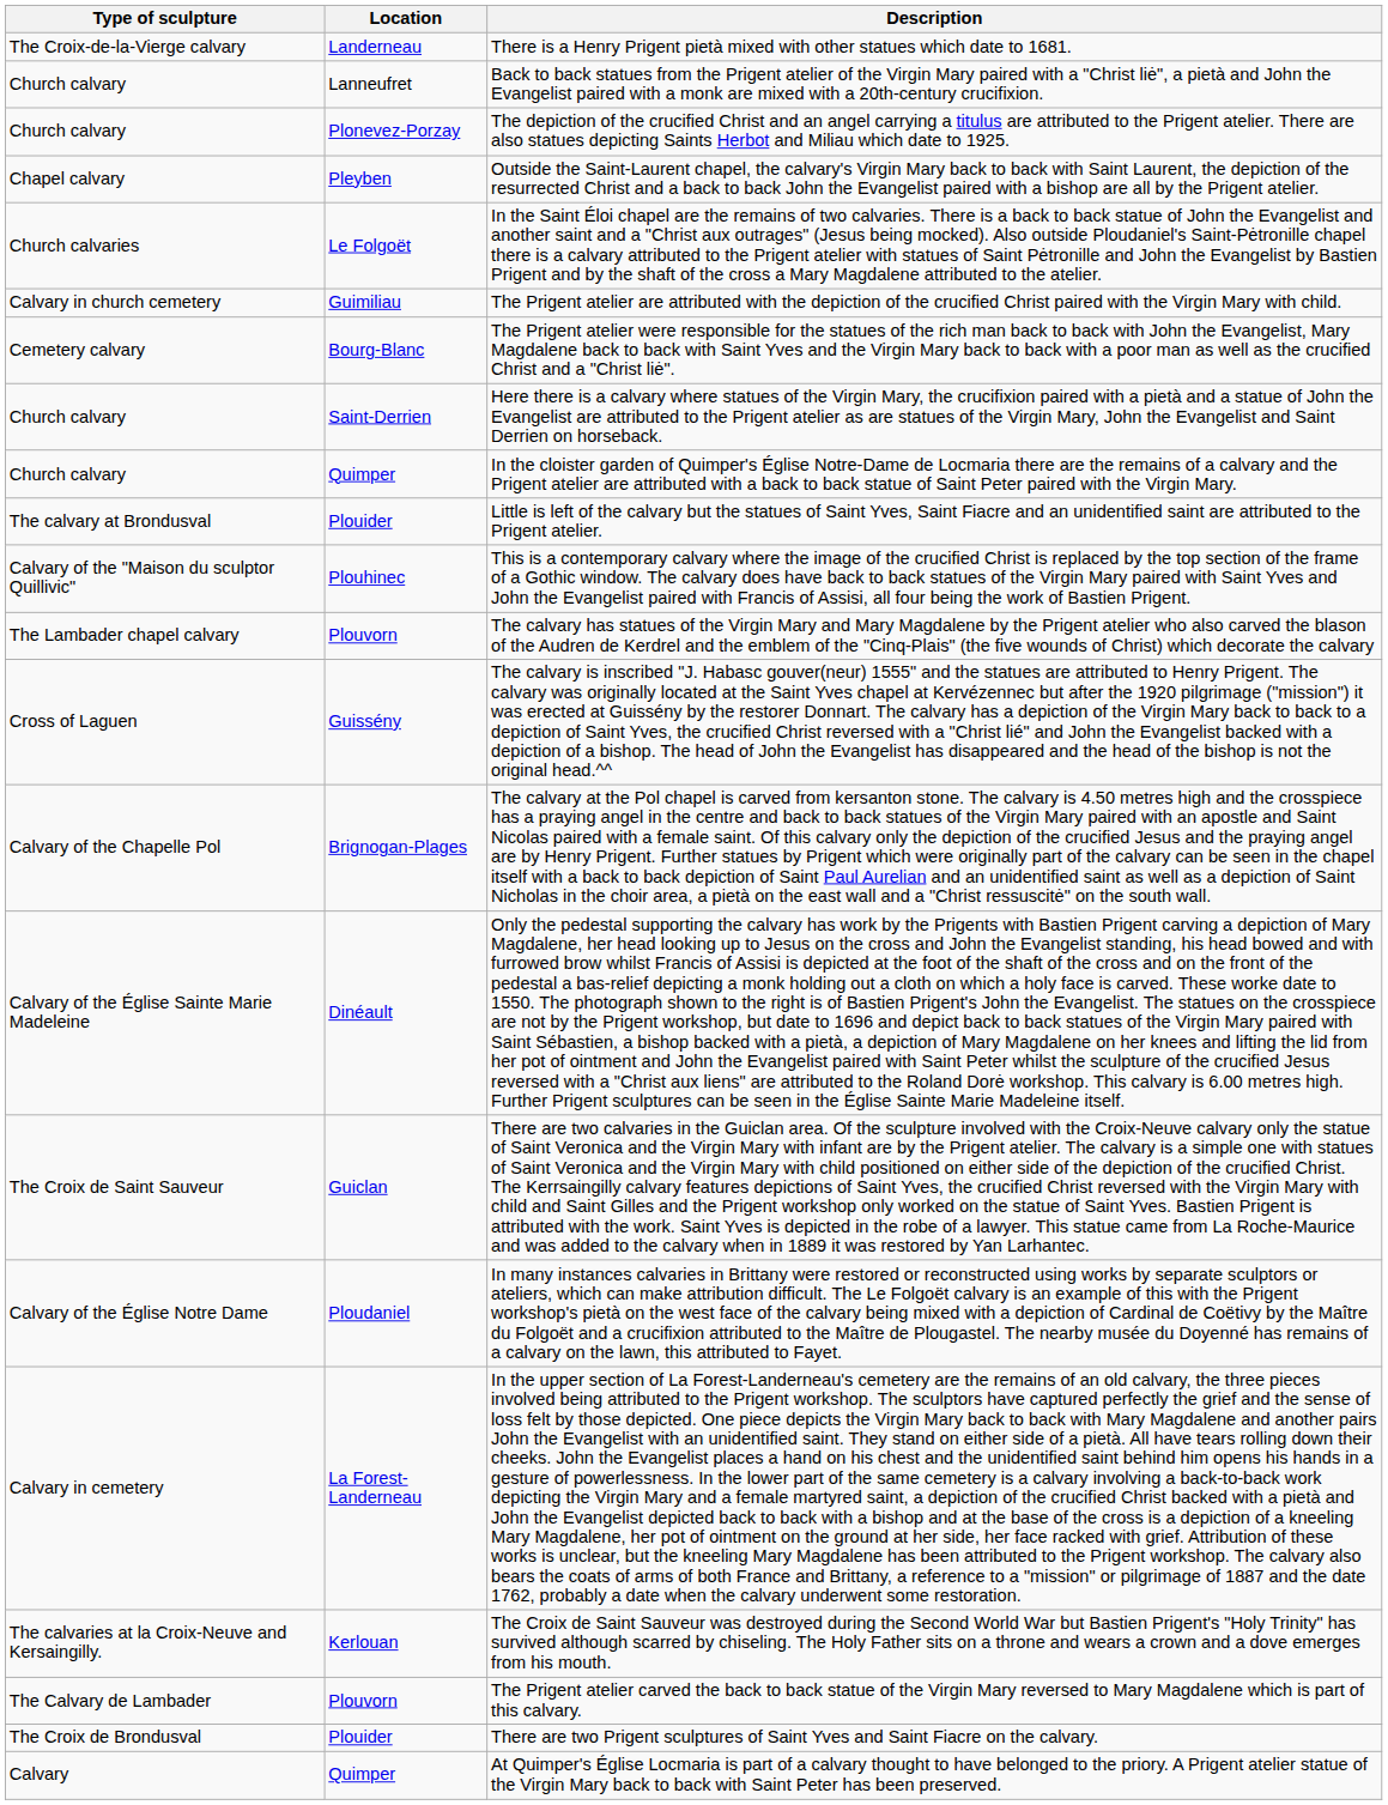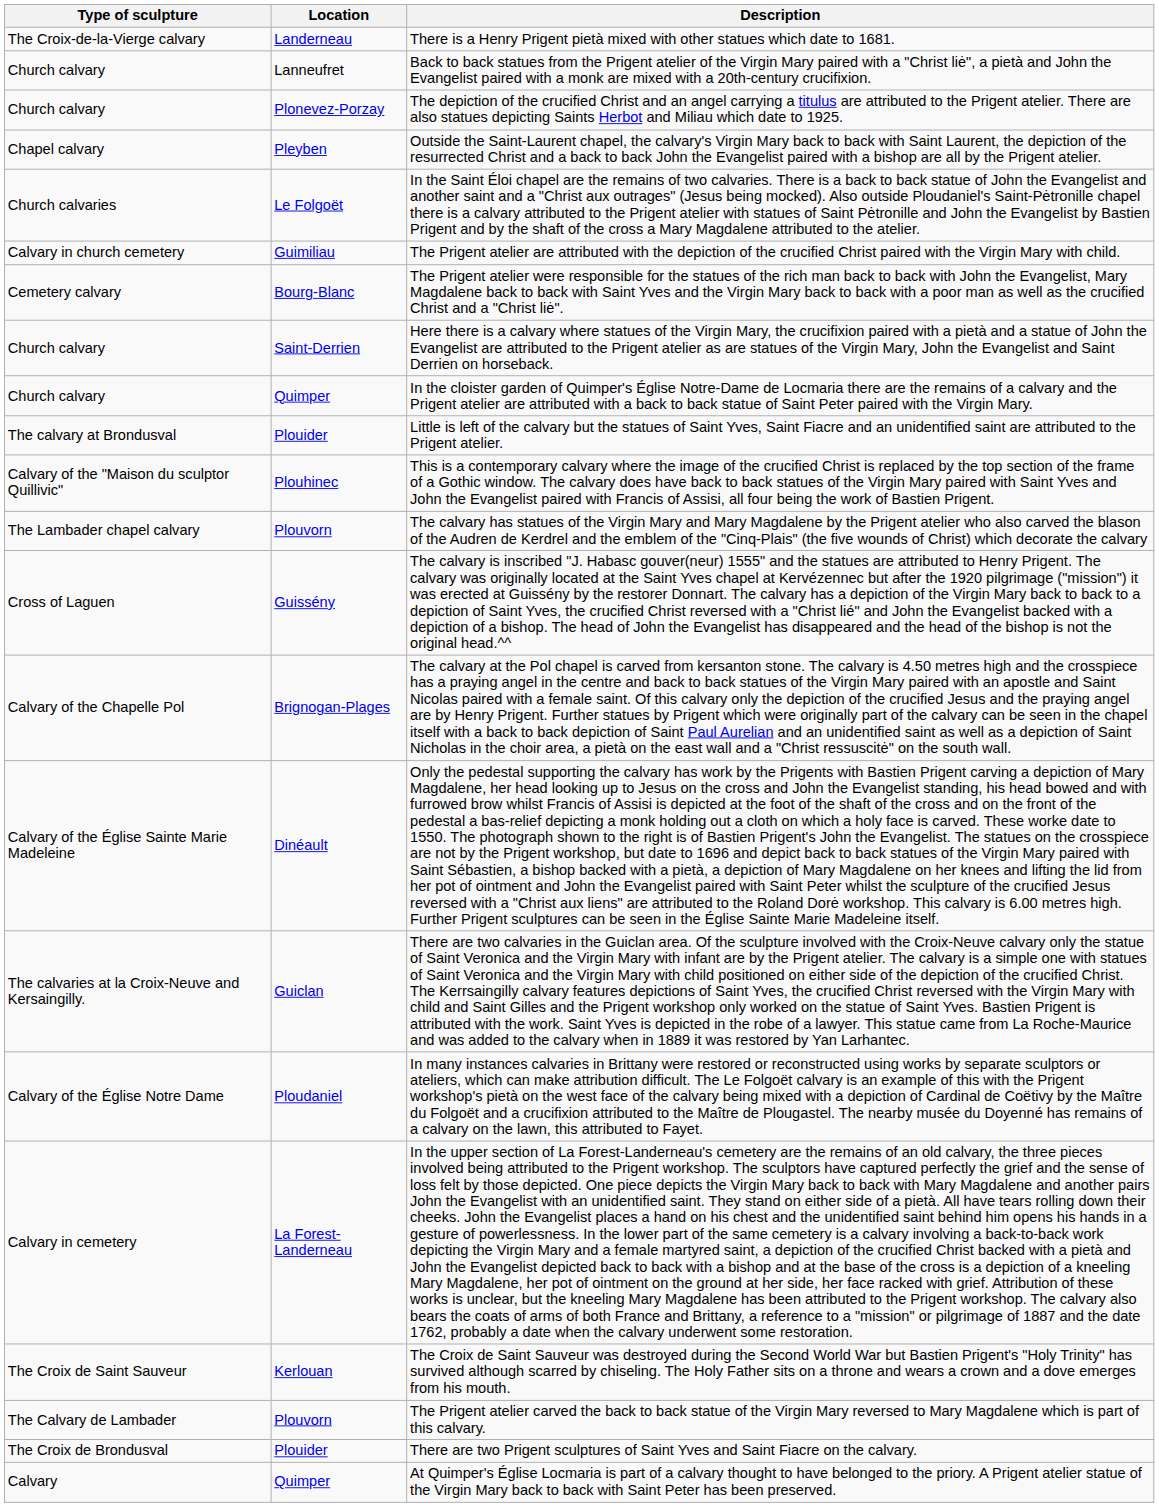row 17 | Type of sculpture: The Croix de Saint Sauveur -> The calvaries at la Croix-Neuve and Kersaingilly.
row 20 | Type of sculpture: The calvaries at la Croix-Neuve and Kersaingilly. -> The Croix de Saint Sauveur
